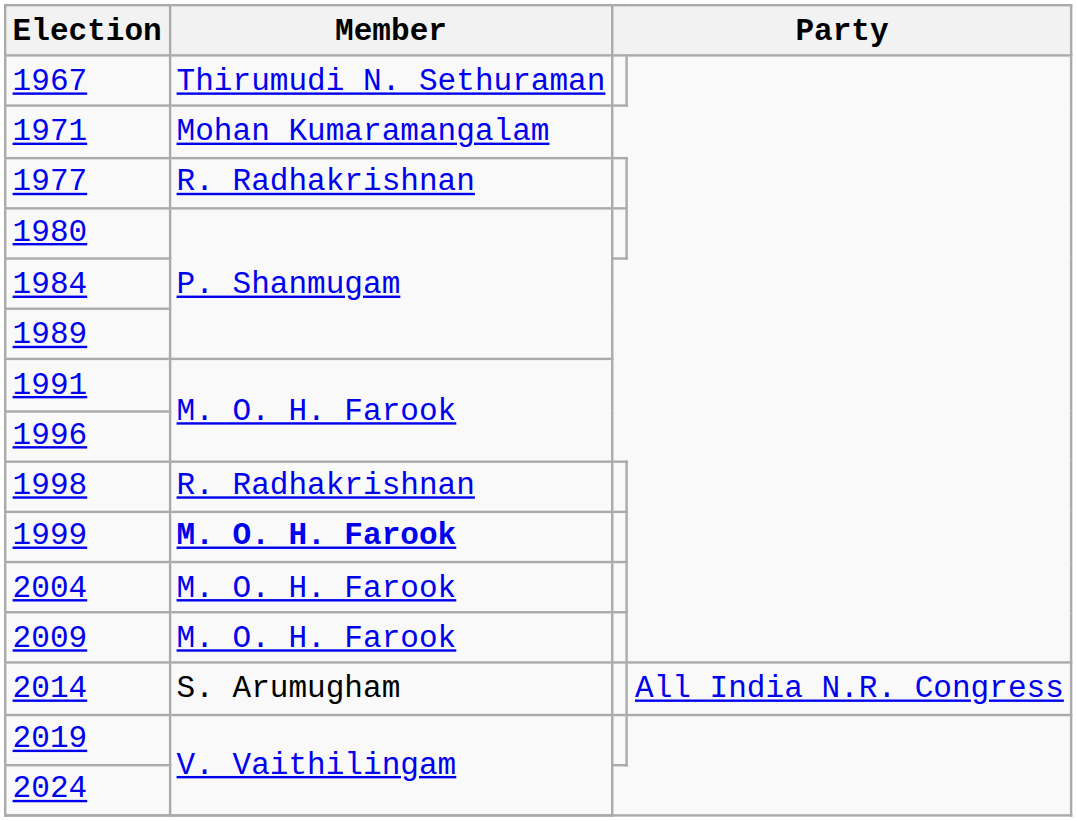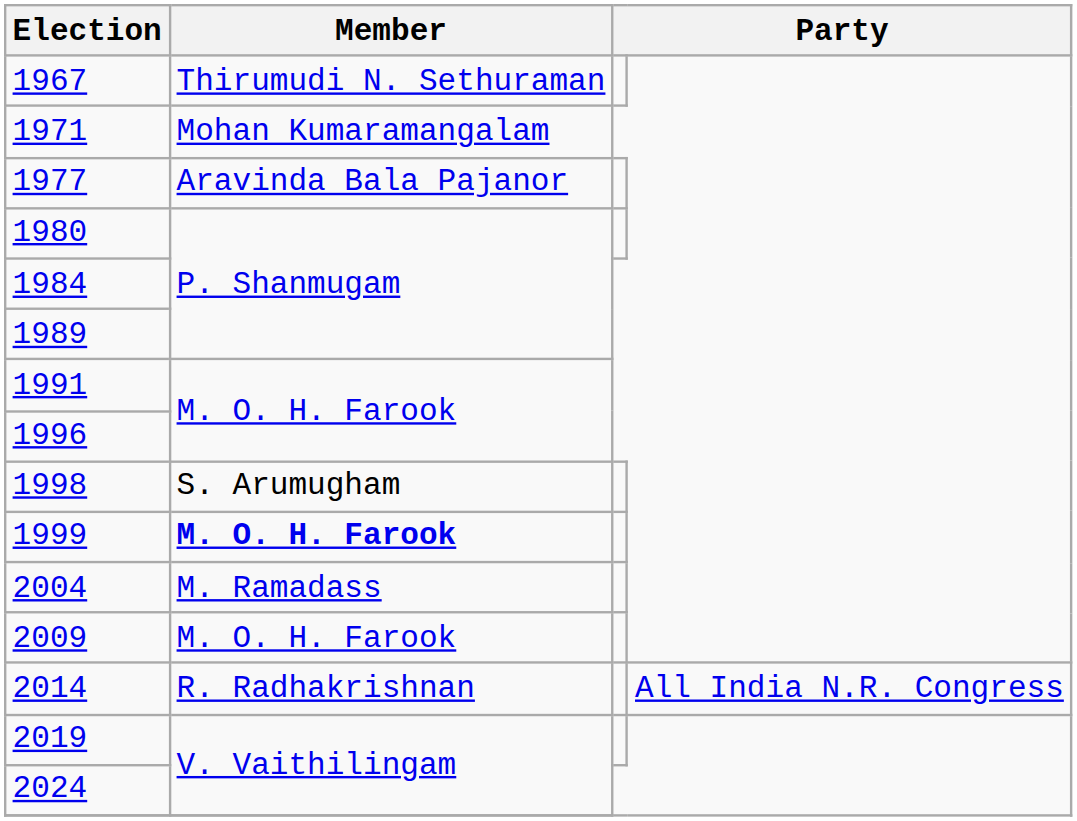1977 | Member: R. Radhakrishnan -> Aravinda Bala Pajanor
1998 | Member: R. Radhakrishnan -> S. Arumugham
2004 | Member: M. O. H. Farook -> M. Ramadass
2014 | Member: S. Arumugham -> R. Radhakrishnan
